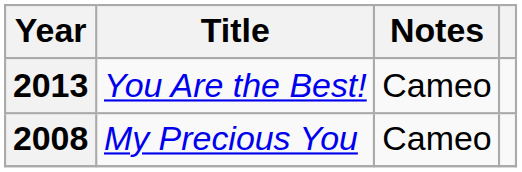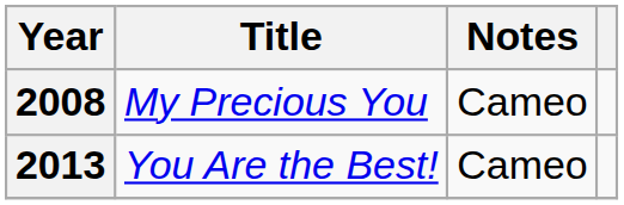rows swapped: 2008 <-> 2013
